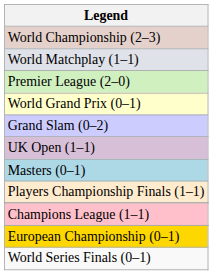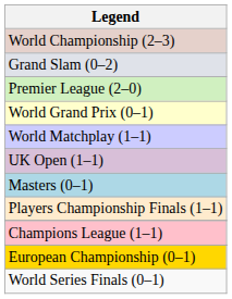row 3 | column 1: World Matchplay (1–1) -> Grand Slam (0–2)
row 6 | column 1: Grand Slam (0–2) -> World Matchplay (1–1)
